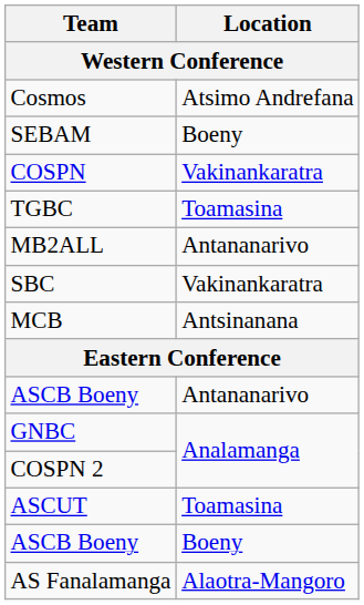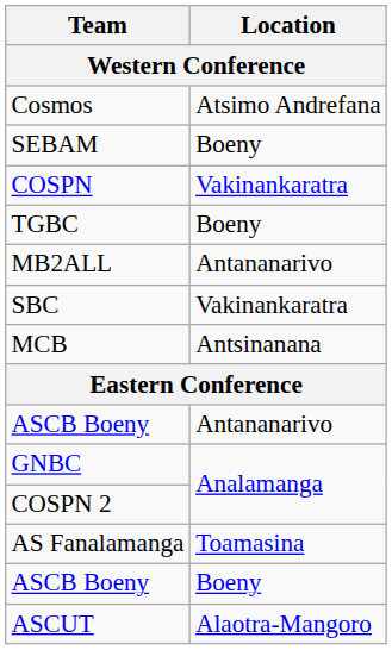row 6 | Location: Toamasina -> Boeny
row 14 | Team: ASCUT -> AS Fanalamanga
row 16 | Team: AS Fanalamanga -> ASCUT
